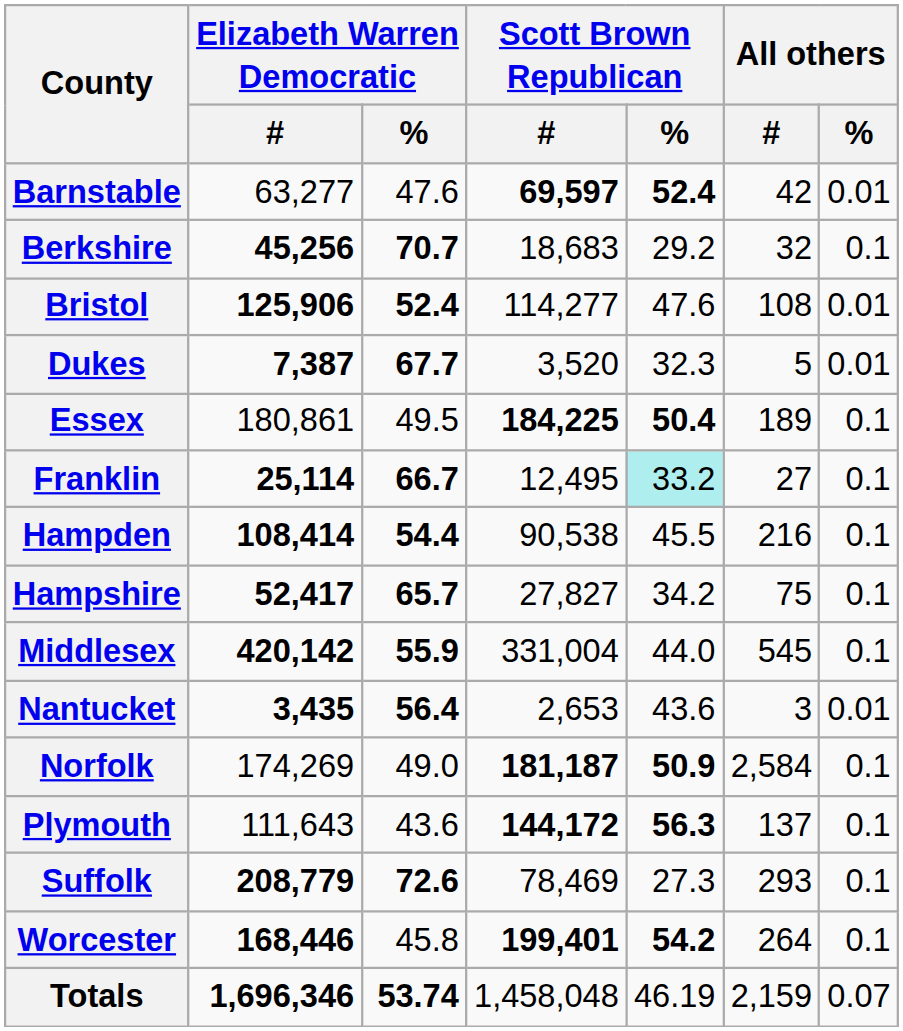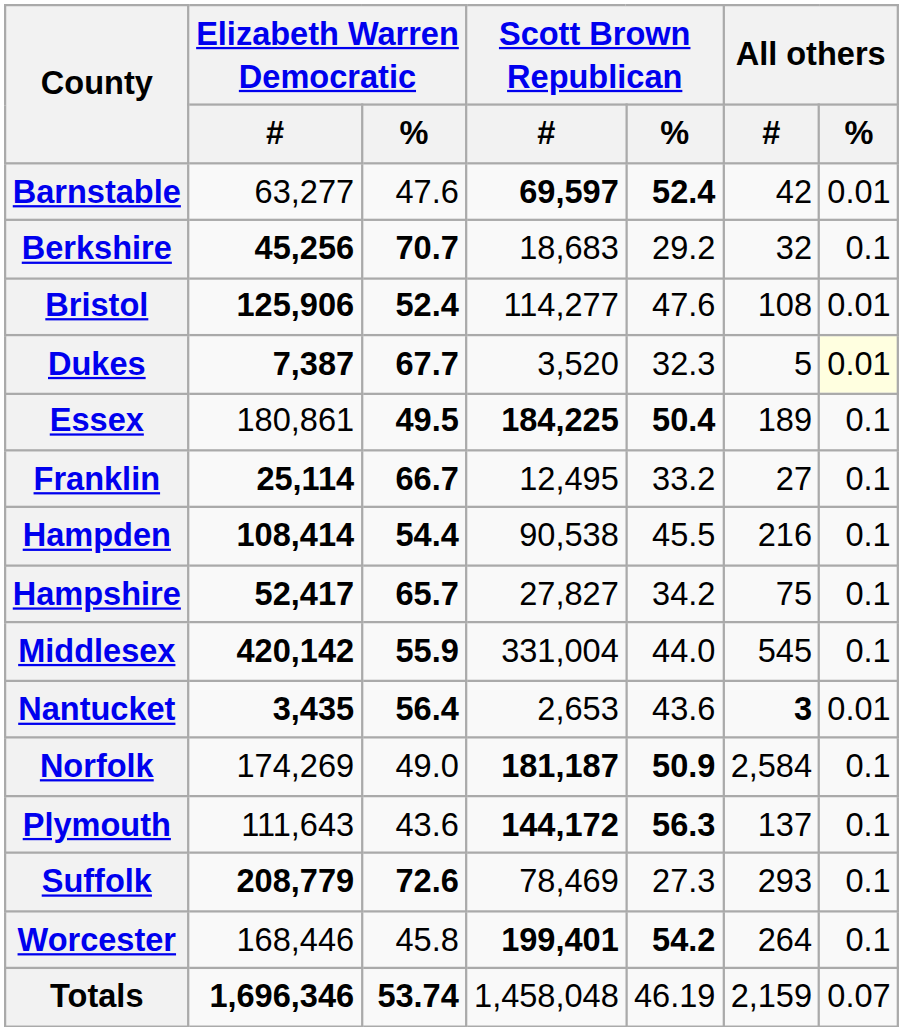Dukes | All others / %: no background -> lightyellow background
Essex | Elizabeth Warren Democratic / %: normal -> bold
Franklin | Scott Brown Republican / %: paleturquoise background -> no background
Nantucket | All others / #: normal -> bold
Worcester | Elizabeth Warren Democratic / #: bold -> normal
